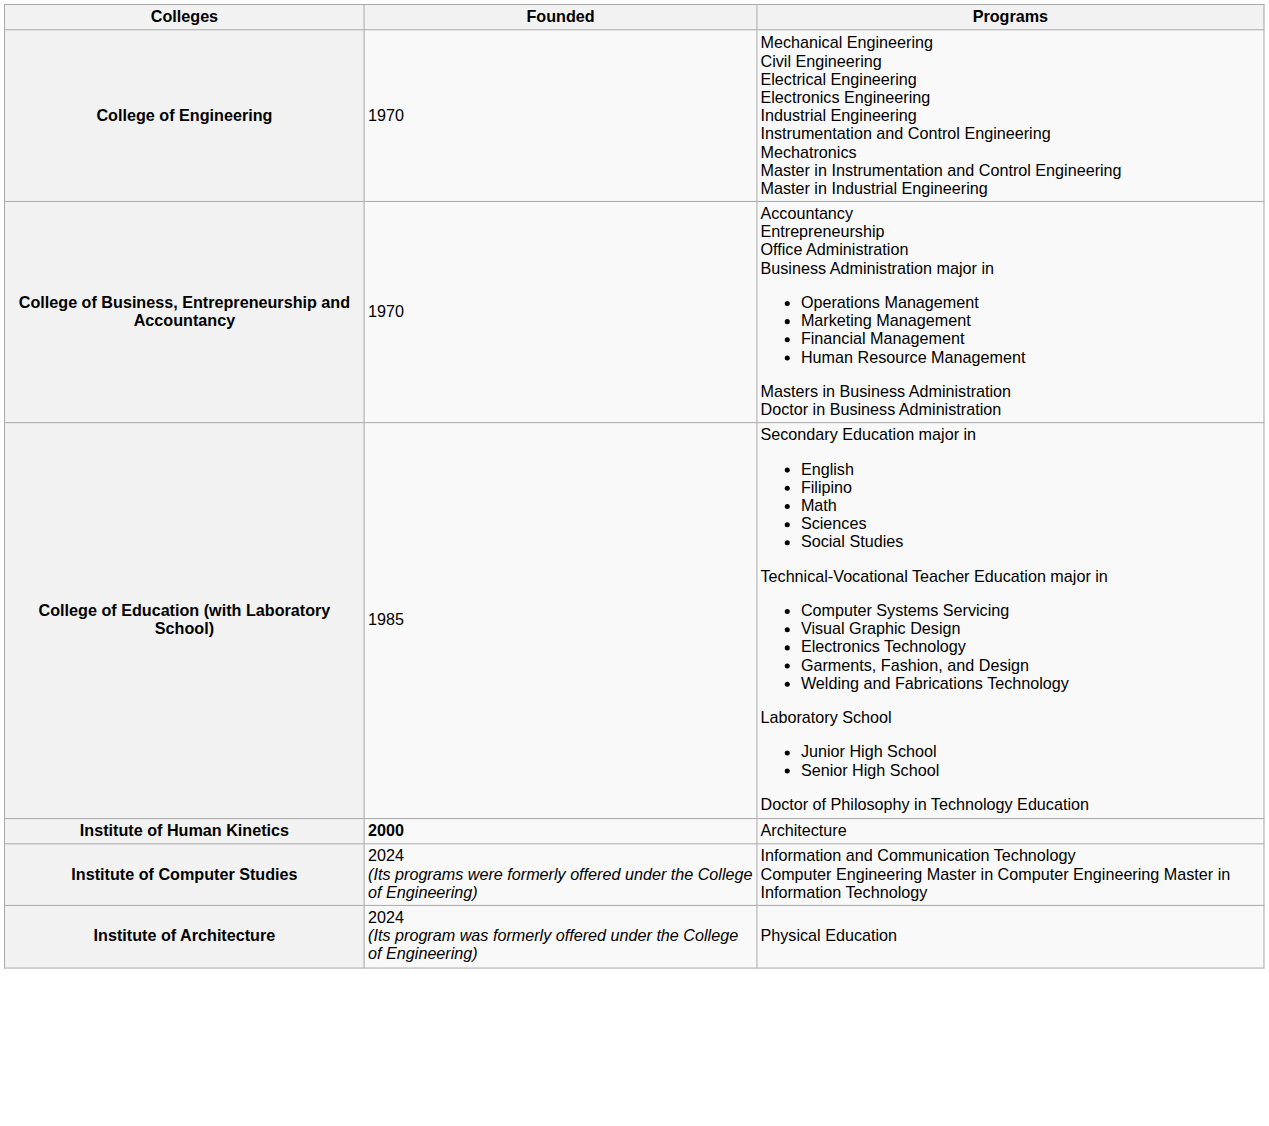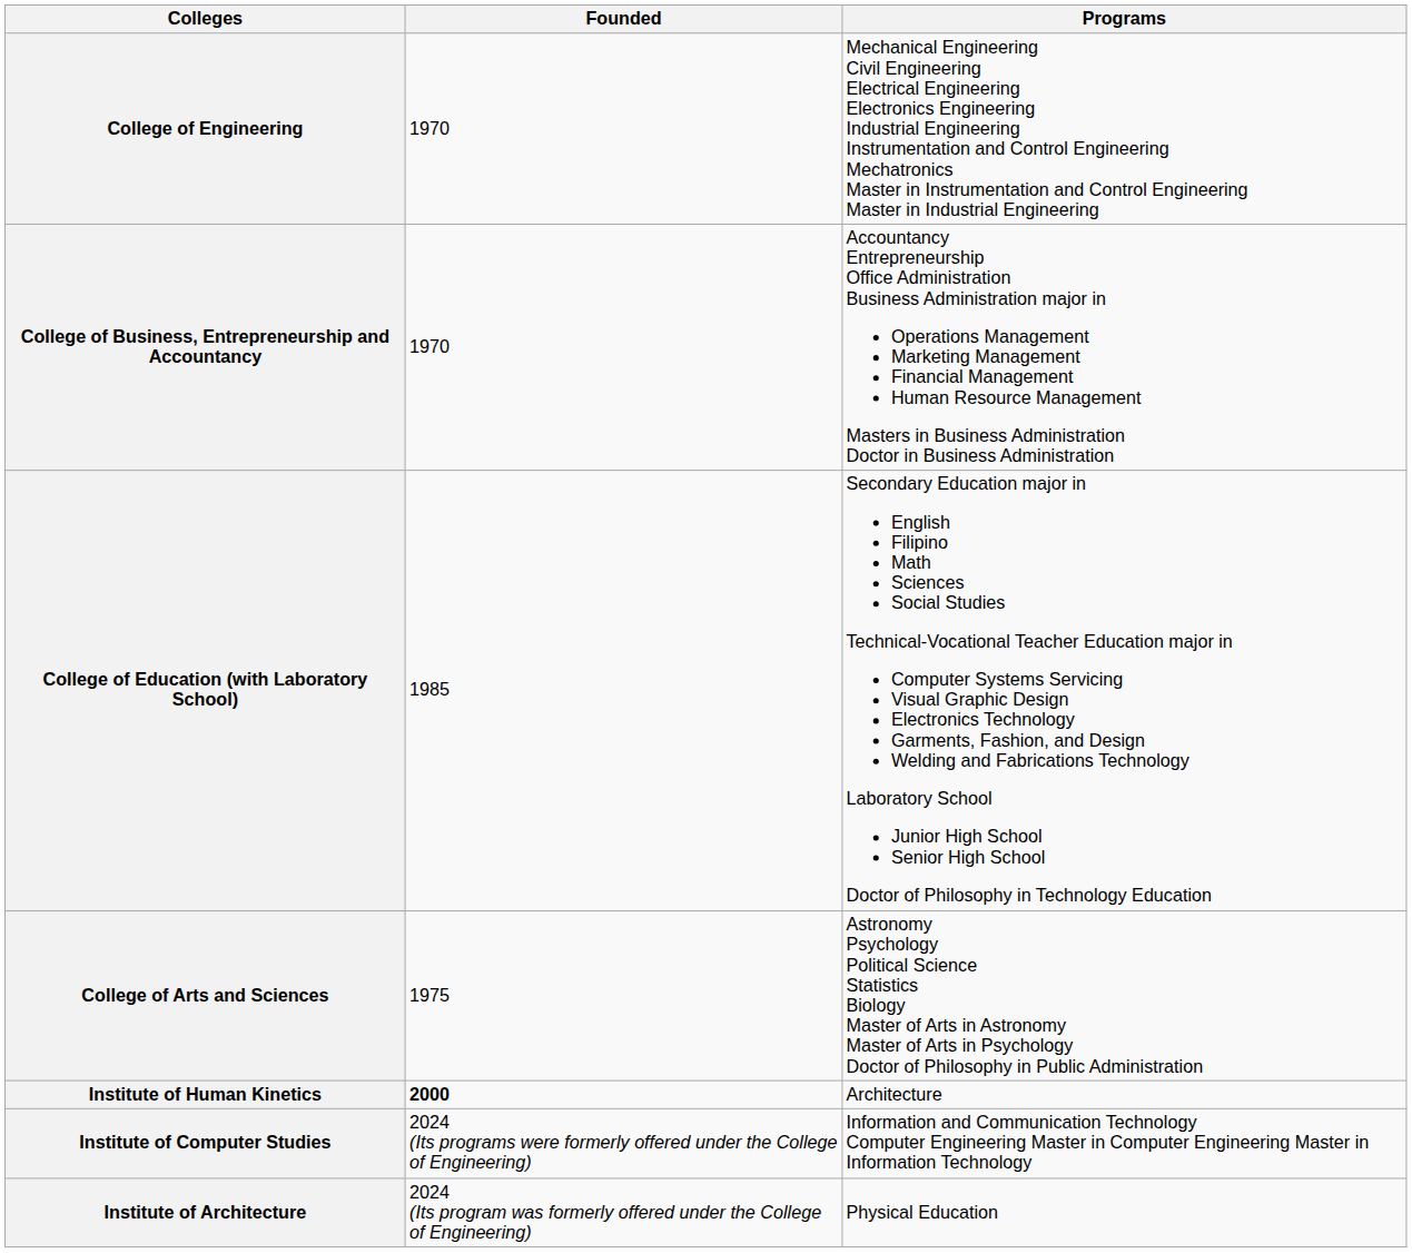+ row: College of Arts and Sciences | 1975 | Astronomy Psychology Political Science Statistics Biology Master of Arts in Astronomy Master of Arts in Psychology Doctor of Philosophy in Public Administration
